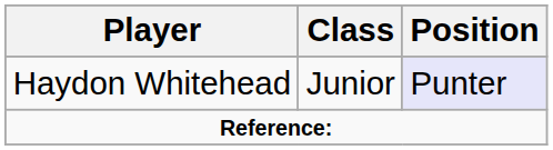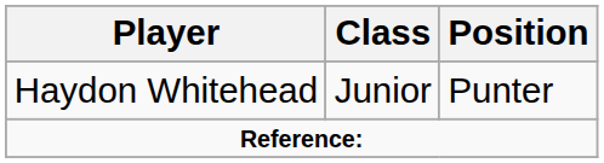Haydon Whitehead | Position: lavender background -> no background
